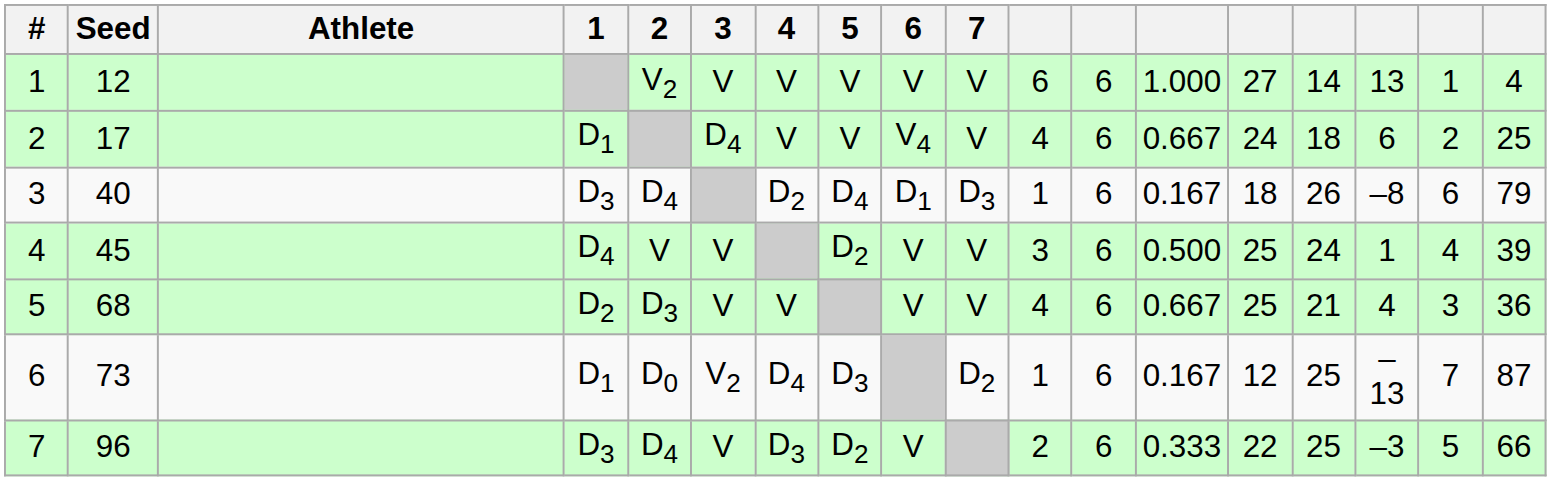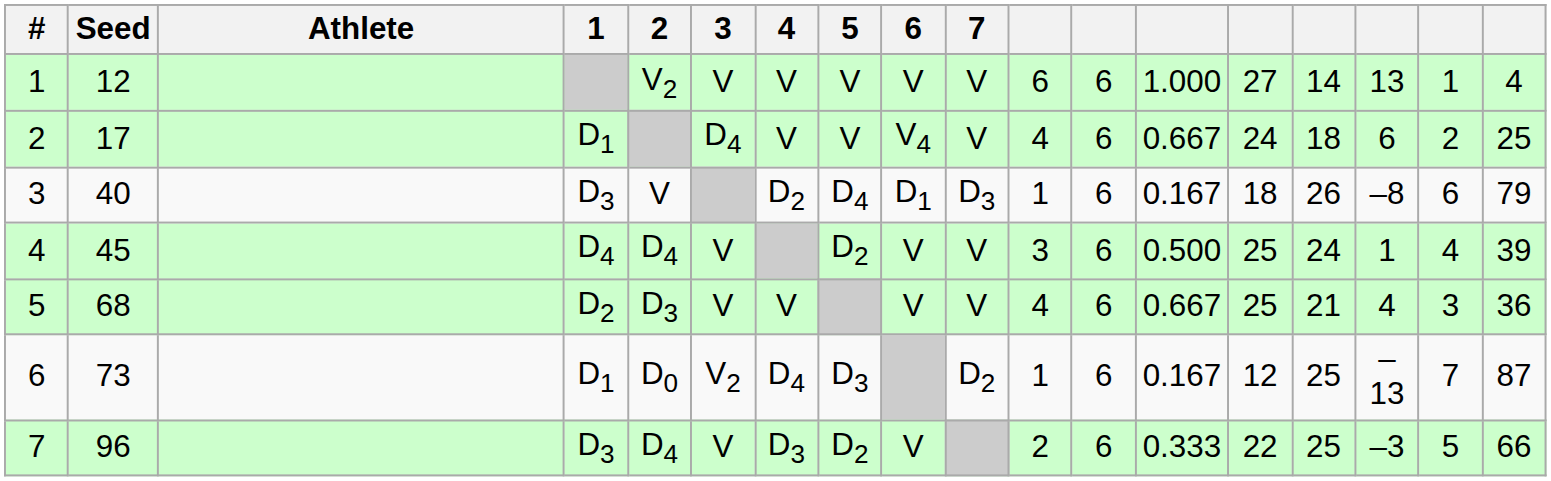row 4 | 2: D4 -> V
row 5 | 2: V -> D4
